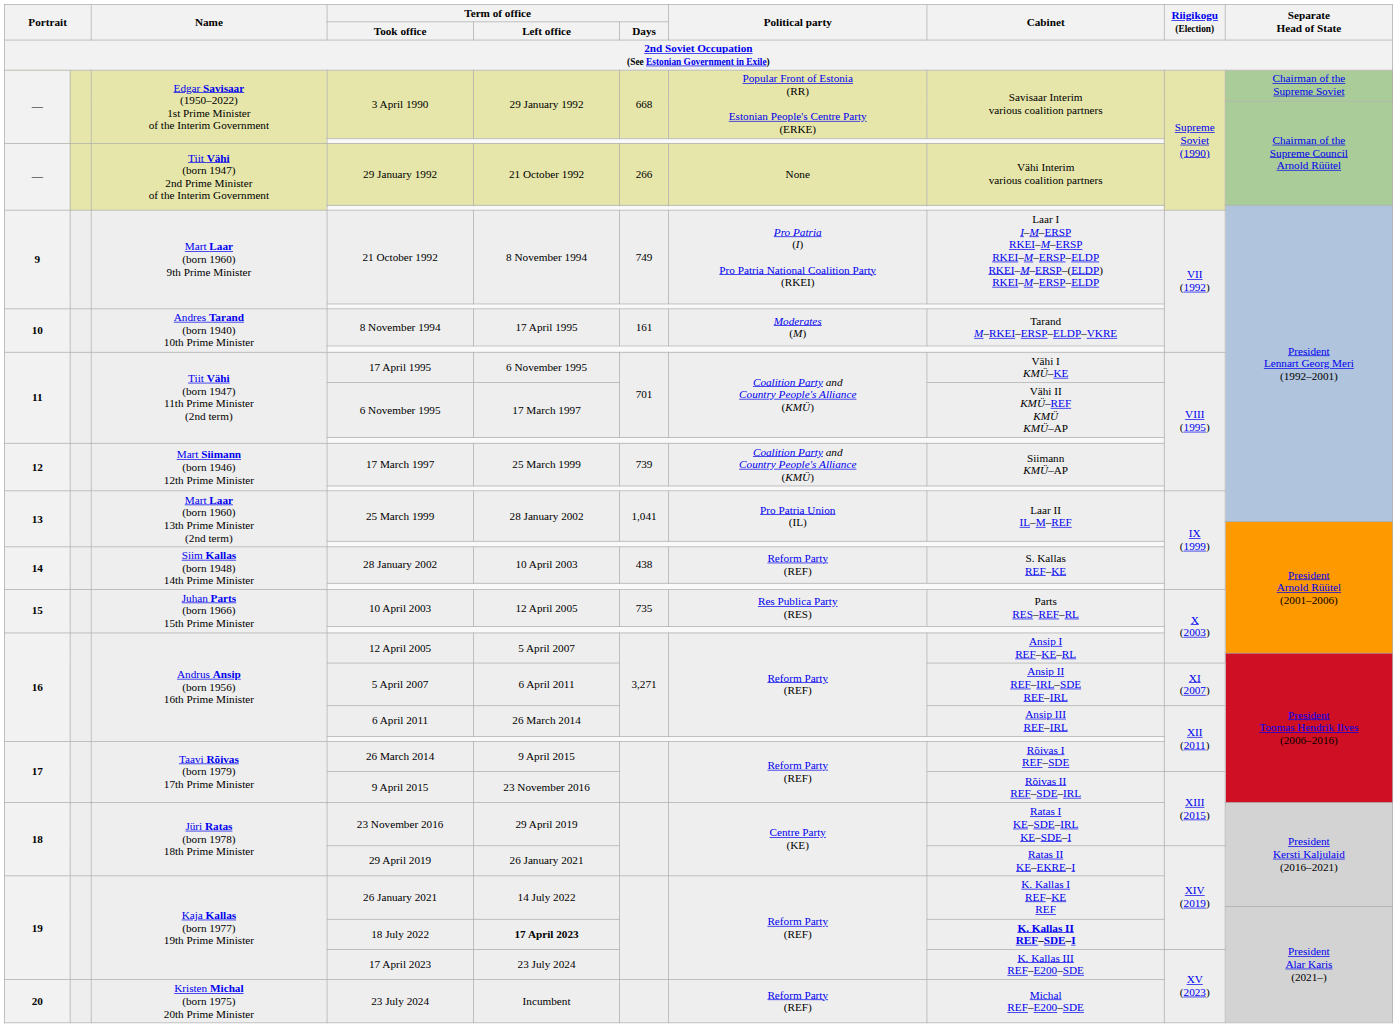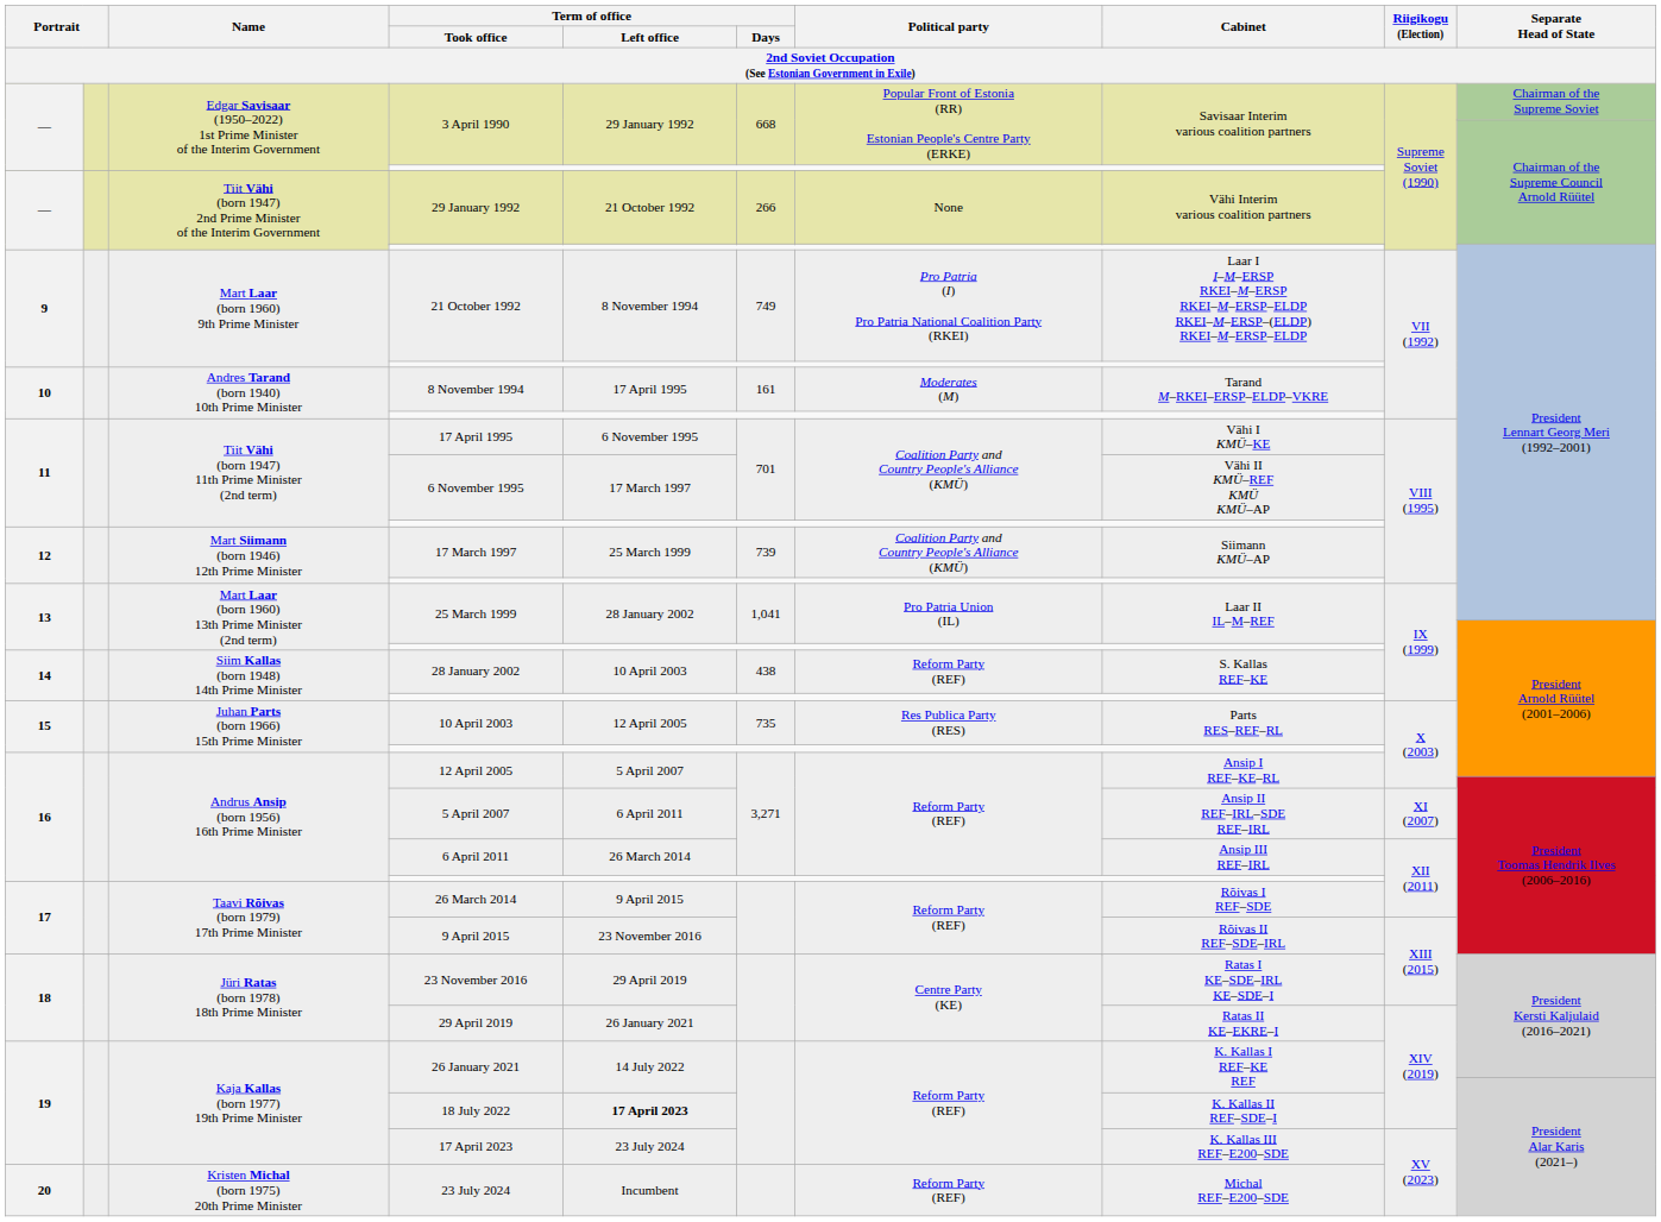18 July 2022 | Cabinet: bold -> normal
